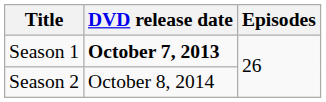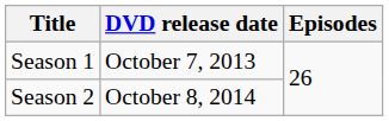Season 1 | DVD release date: bold -> normal
